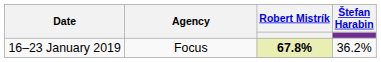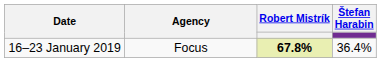16–23 January 2019 | Štefan Harabin: 36.2% -> 36.4%
